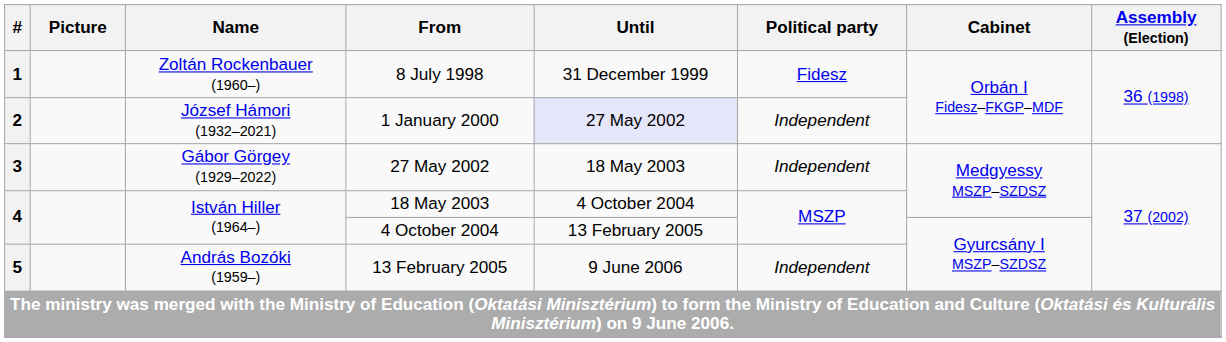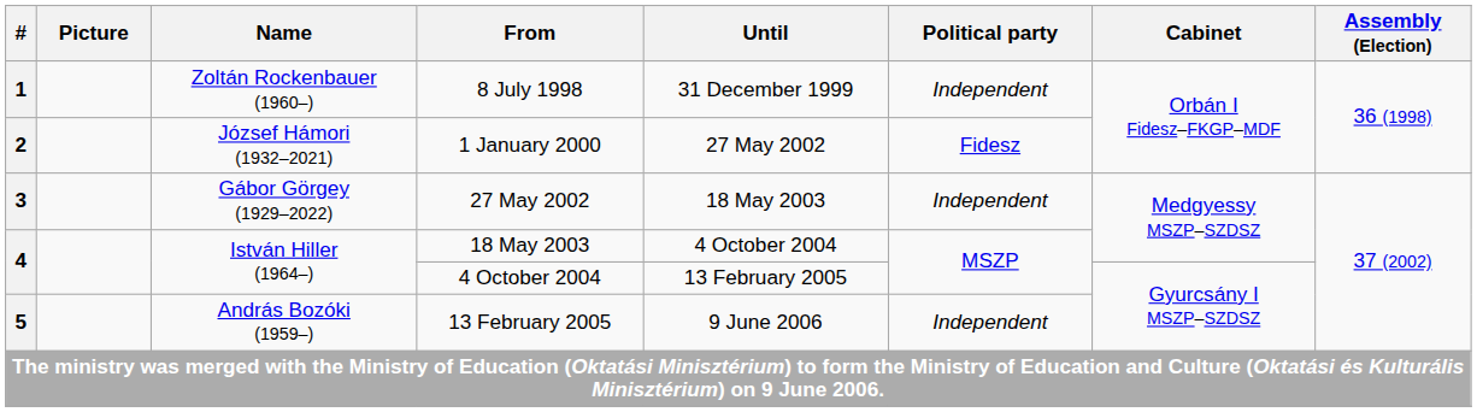8 July 1998 | Political party: Fidesz -> Independent
1 January 2000 | Until: lavender background -> no background
1 January 2000 | Political party: Independent -> Fidesz
